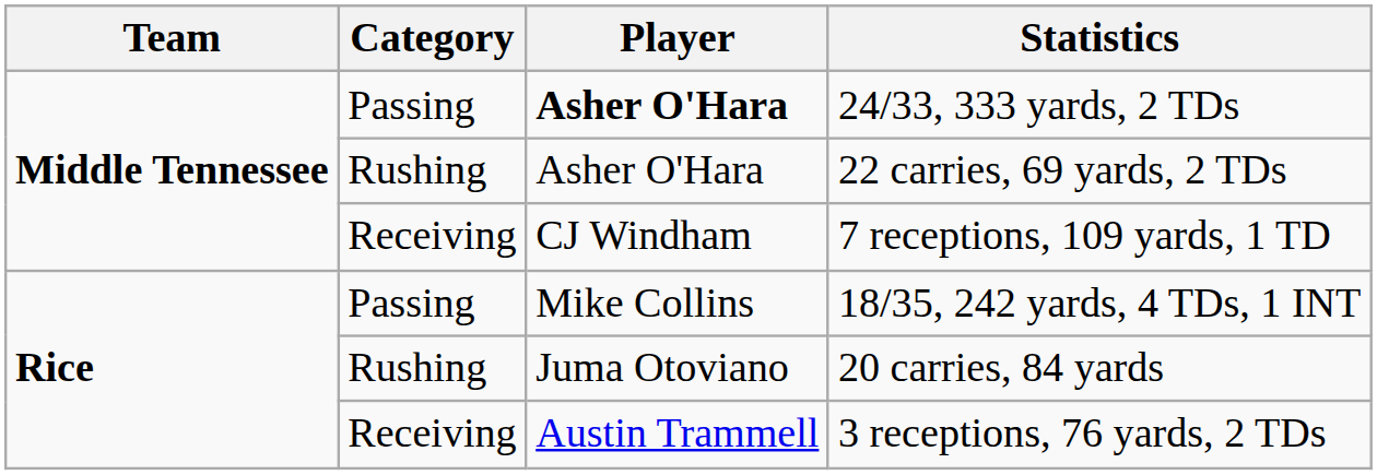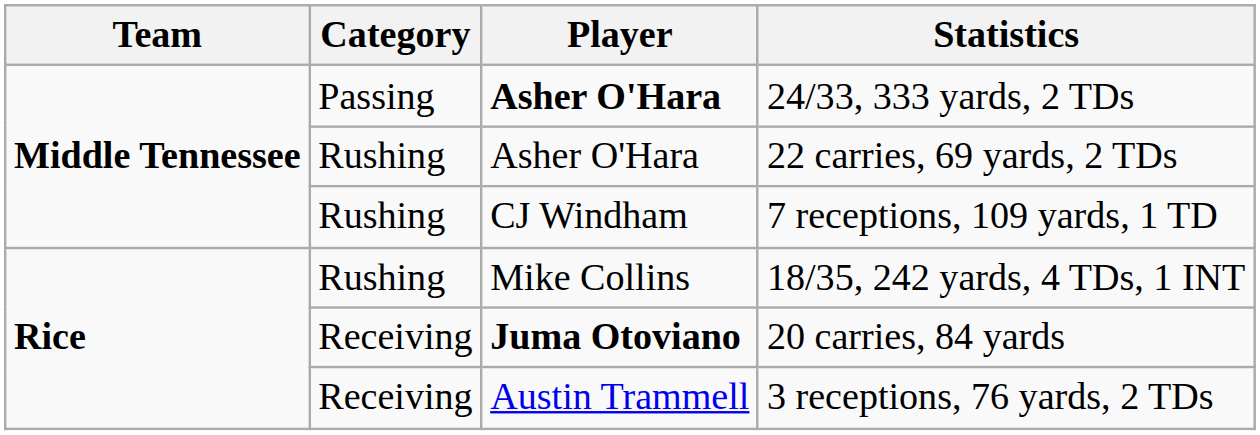7 receptions, 109 yards, 1 TD | Category: Receiving -> Rushing
18/35, 242 yards, 4 TDs, 1 INT | Category: Passing -> Rushing
20 carries, 84 yards | Category: Rushing -> Receiving
20 carries, 84 yards | Player: normal -> bold
